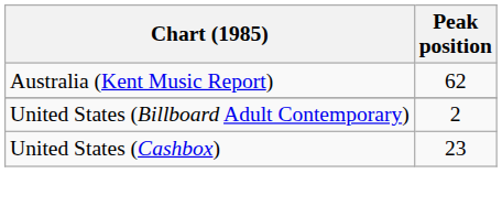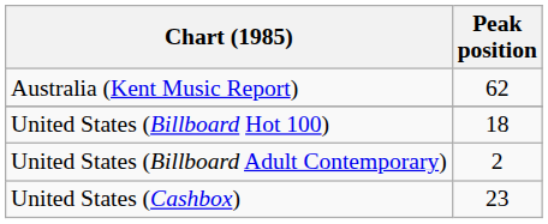+ row: United States (Billboard Hot 100) | 18
